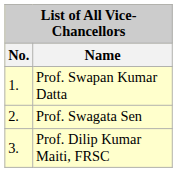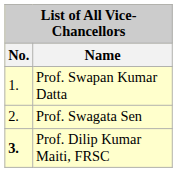Prof. Dilip Kumar Maiti, FRSC | No.: normal -> bold
